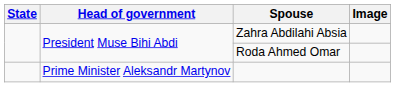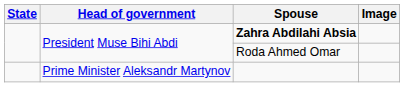Zahra Abdilahi Absia | Spouse: normal -> bold
